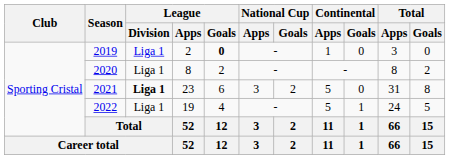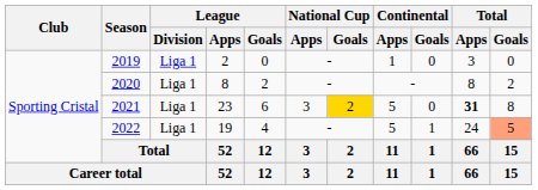2019 | League / Goals: bold -> normal
2021 | League / Division: bold -> normal
2021 | National Cup / Goals: no background -> gold background
2021 | Total / Apps: normal -> bold
2022 | Total / Goals: no background -> lightsalmon background
